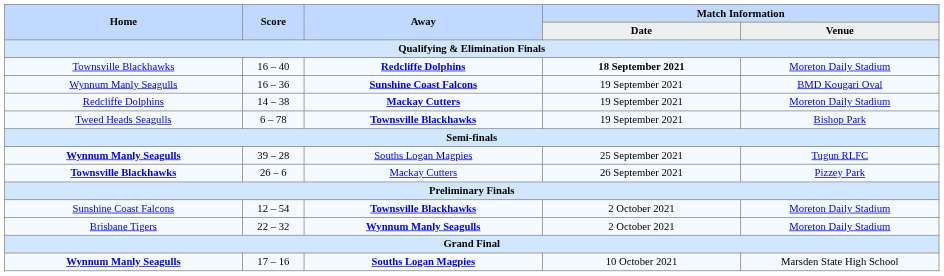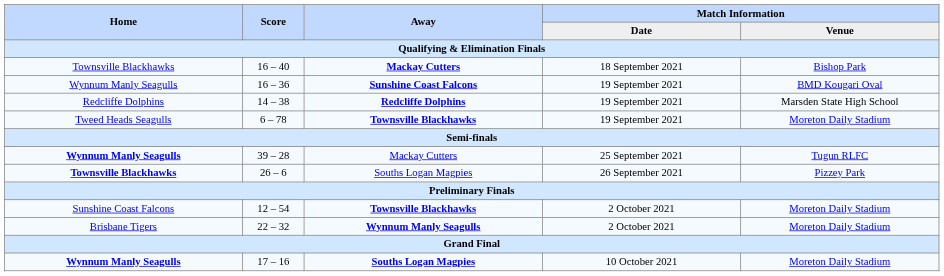16 – 40 | Away: Redcliffe Dolphins -> Mackay Cutters
16 – 40 | Match Information / Date: bold -> normal
16 – 40 | Match Information / Venue: Moreton Daily Stadium -> Bishop Park
14 – 38 | Away: Mackay Cutters -> Redcliffe Dolphins
14 – 38 | Match Information / Venue: Moreton Daily Stadium -> Marsden State High School
6 – 78 | Match Information / Venue: Bishop Park -> Moreton Daily Stadium
39 – 28 | Away: Souths Logan Magpies -> Mackay Cutters
26 – 6 | Away: Mackay Cutters -> Souths Logan Magpies
17 – 16 | Match Information / Venue: Marsden State High School -> Moreton Daily Stadium
